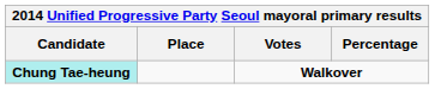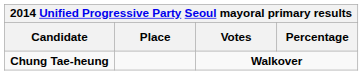Chung Tae-heung | Candidate: paleturquoise background -> no background
